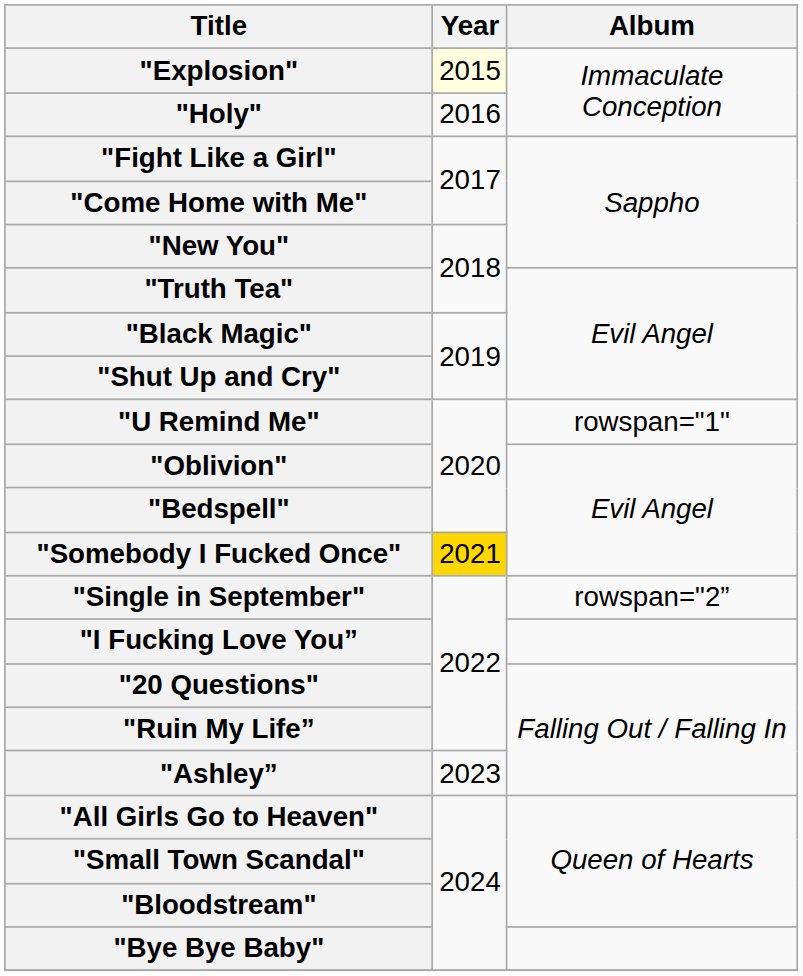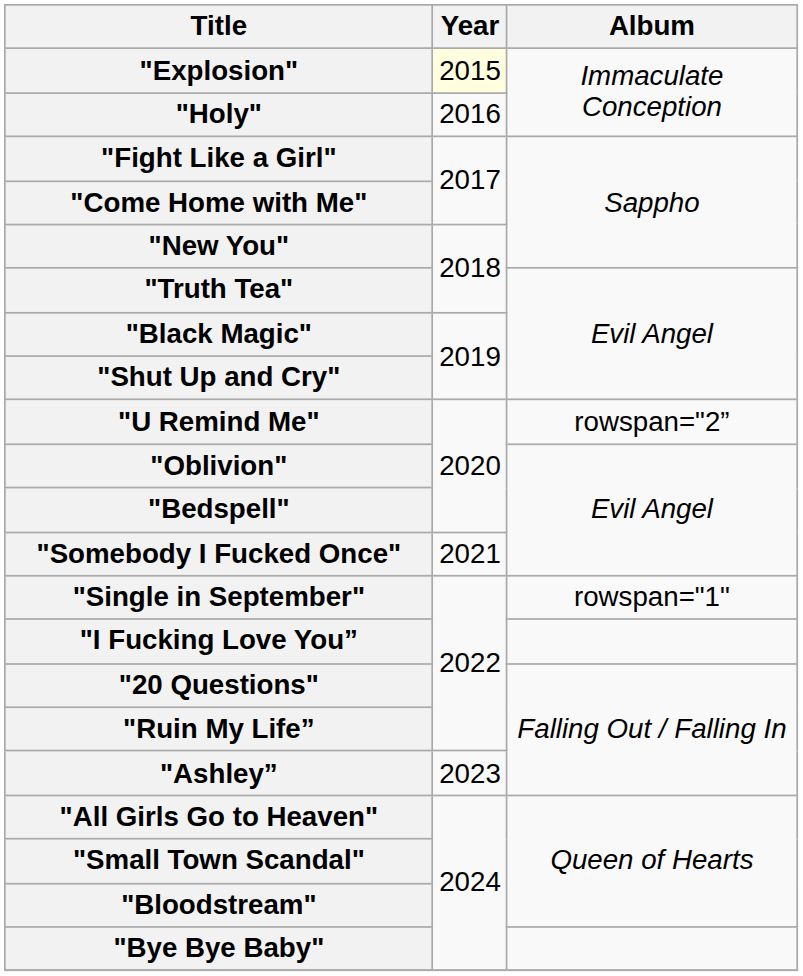"U Remind Me" | Album: rowspan="1" -> rowspan="2”
"Somebody I Fucked Once" | Year: gold background -> no background
"Single in September" | Album: rowspan="2” -> rowspan="1"
